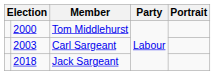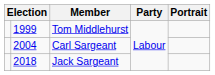Tom Middlehurst | column 2: 2000 -> 1999
Carl Sargeant | column 2: 2003 -> 2004
